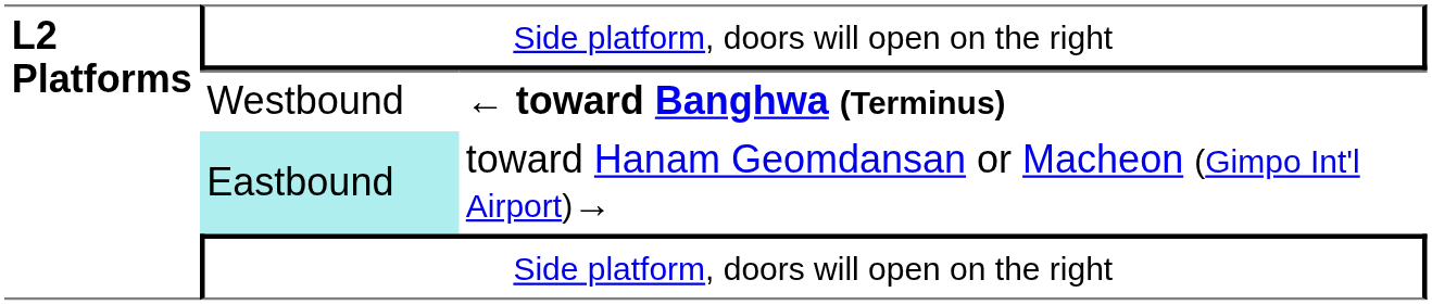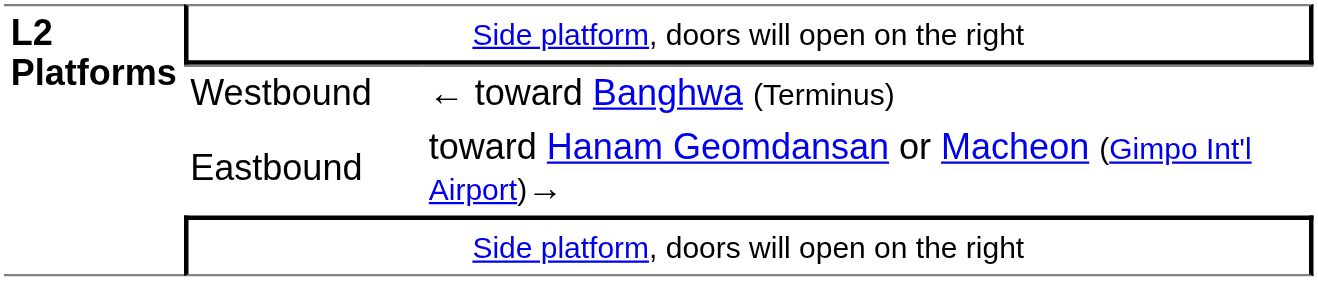Westbound | column 3: bold -> normal
Eastbound | column 2: paleturquoise background -> no background
